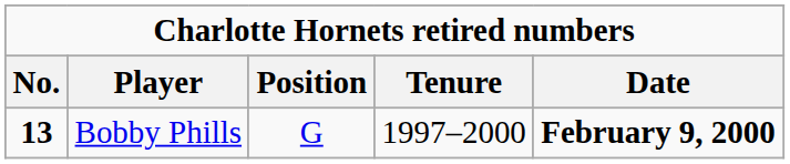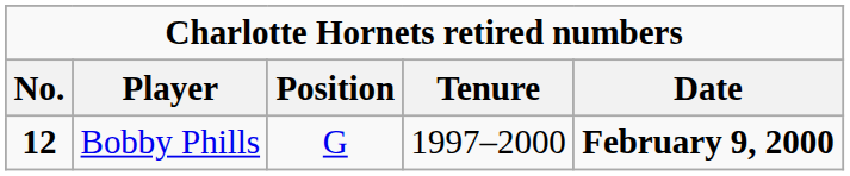Bobby Phills | No.: 13 -> 12
